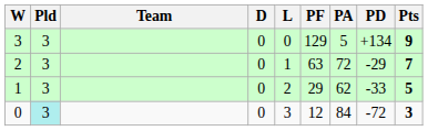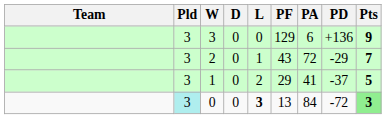columns swapped: Team <-> W
row 2 | PA: 5 -> 6
row 2 | PD: +134 -> +136
row 3 | PF: 63 -> 43
row 4 | PA: 62 -> 41
row 4 | PD: -33 -> -37
row 5 | L: normal -> bold
row 5 | PF: 12 -> 13
row 5 | Pts: no background -> lightgreen background
